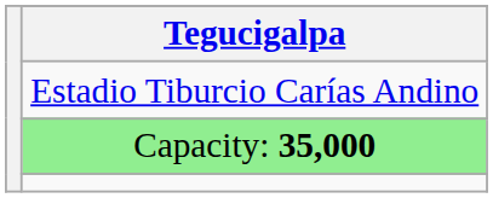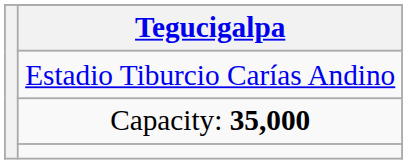Capacity: 35,000 | Tegucigalpa: lightgreen background -> no background
